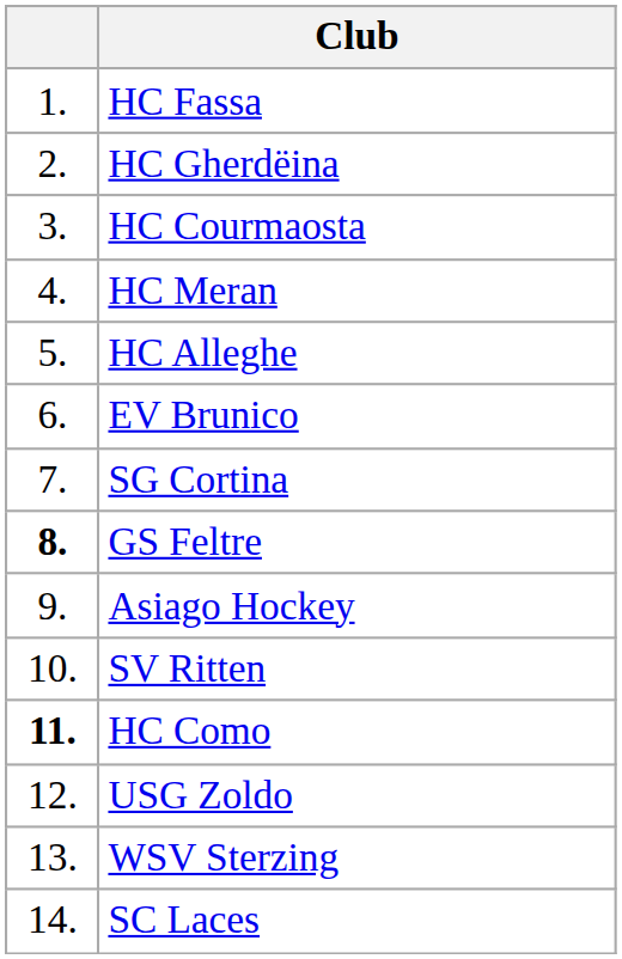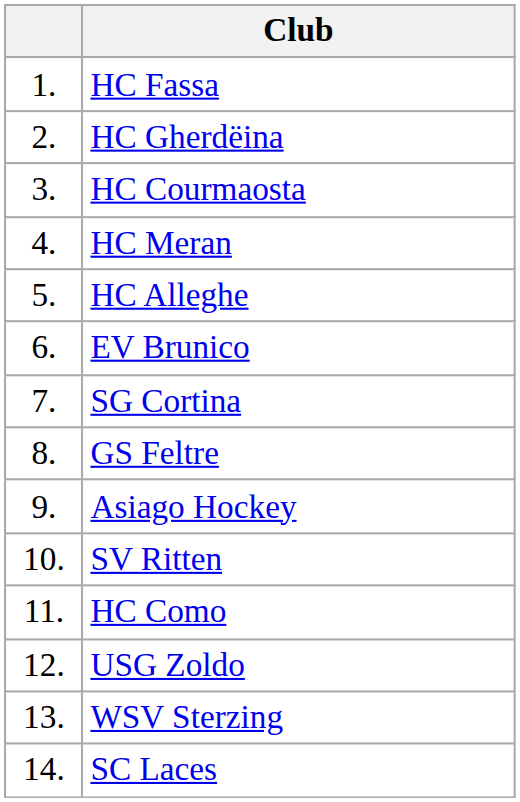GS Feltre | column 1: bold -> normal
HC Como | column 1: bold -> normal
